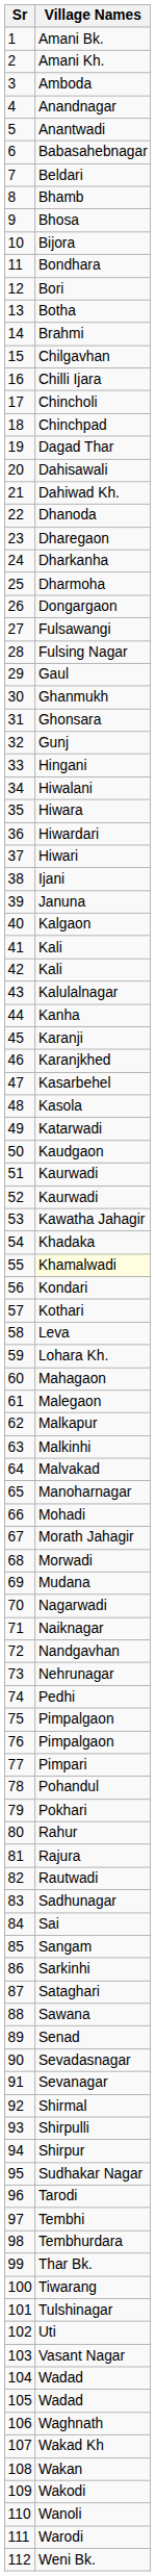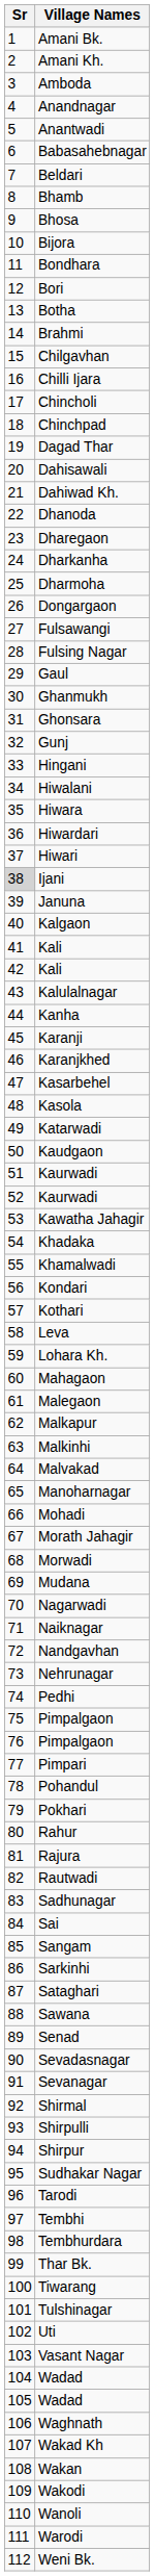row 39 | Sr: no background -> lightgrey background
row 56 | Village Names: lightyellow background -> no background
